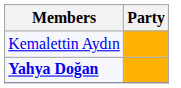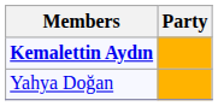Kemalettin Aydın | Members: normal -> bold
Yahya Doğan | Members: bold -> normal
